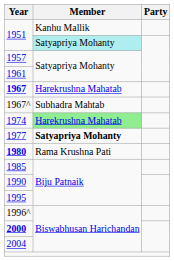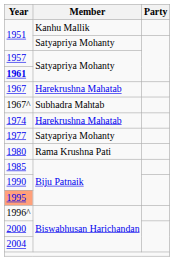1951 / Satyapriya Mohanty | Member: paleturquoise background -> no background
1961 | Year: normal -> bold
1967 | Year: bold -> normal
1974 | Member: lightgreen background -> no background
1977 | Member: bold -> normal
1980 | Year: bold -> normal
1995 | Year: no background -> lightsalmon background
2000 | Year: bold -> normal
